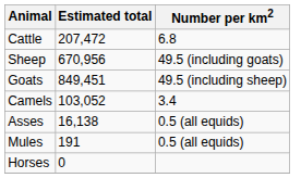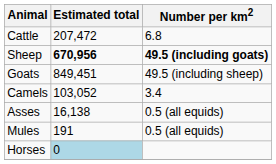Sheep | Estimated total: normal -> bold
Sheep | Number per km2: normal -> bold
Horses | Estimated total: no background -> lightblue background
